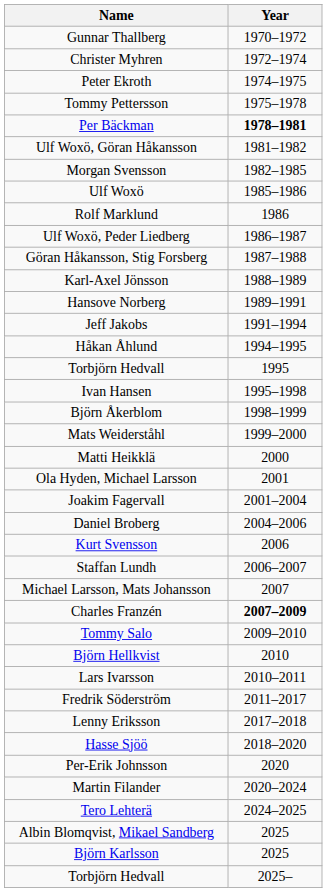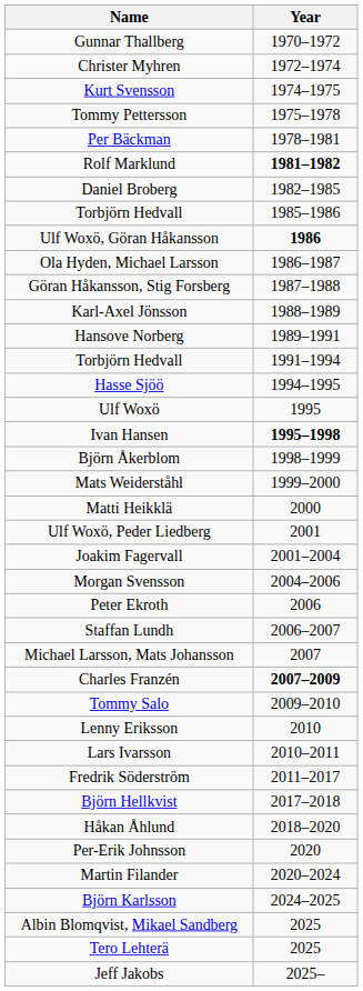row 4 | Name: Peter Ekroth -> Kurt Svensson
row 6 | Year: bold -> normal
row 7 | Name: Ulf Woxö, Göran Håkansson -> Rolf Marklund
row 7 | Year: normal -> bold
row 8 | Name: Morgan Svensson -> Daniel Broberg
row 9 | Name: Ulf Woxö -> Torbjörn Hedvall
row 10 | Name: Rolf Marklund -> Ulf Woxö, Göran Håkansson
row 10 | Year: normal -> bold
row 11 | Name: Ulf Woxö, Peder Liedberg -> Ola Hyden, Michael Larsson
row 15 | Name: Jeff Jakobs -> Torbjörn Hedvall
row 16 | Name: Håkan Åhlund -> Hasse Sjöö
row 17 | Name: Torbjörn Hedvall -> Ulf Woxö
row 18 | Year: normal -> bold
row 22 | Name: Ola Hyden, Michael Larsson -> Ulf Woxö, Peder Liedberg
row 24 | Name: Daniel Broberg -> Morgan Svensson
row 25 | Name: Kurt Svensson -> Peter Ekroth
row 30 | Name: Björn Hellkvist -> Lenny Eriksson
row 33 | Name: Lenny Eriksson -> Björn Hellkvist
row 34 | Name: Hasse Sjöö -> Håkan Åhlund
row 37 | Name: Tero Lehterä -> Björn Karlsson
row 39 | Name: Björn Karlsson -> Tero Lehterä
row 40 | Name: Torbjörn Hedvall -> Jeff Jakobs
